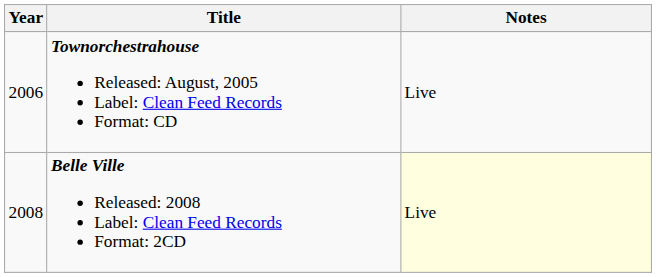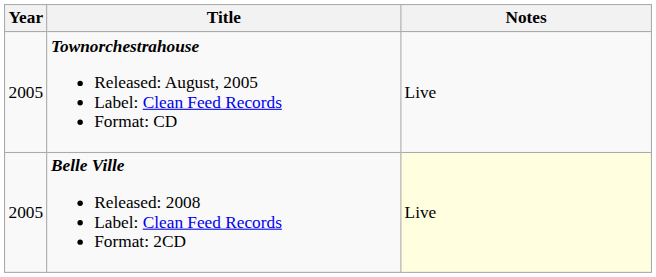row 2 | Year: 2006 -> 2005
row 3 | Year: 2008 -> 2005
